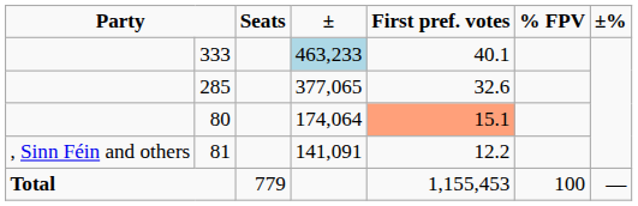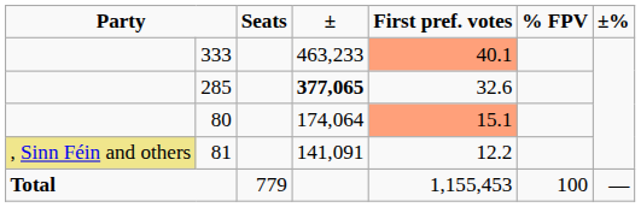333 | ±: lightblue background -> no background
333 | First pref. votes: no background -> lightsalmon background
285 | ±: normal -> bold
81 | column 1: no background -> khaki background
